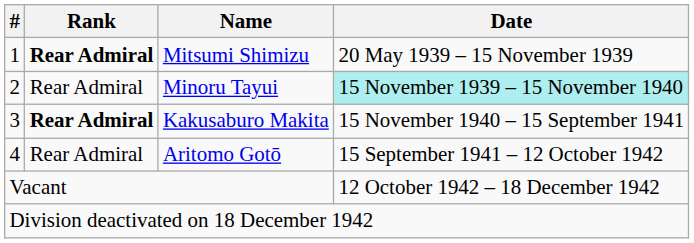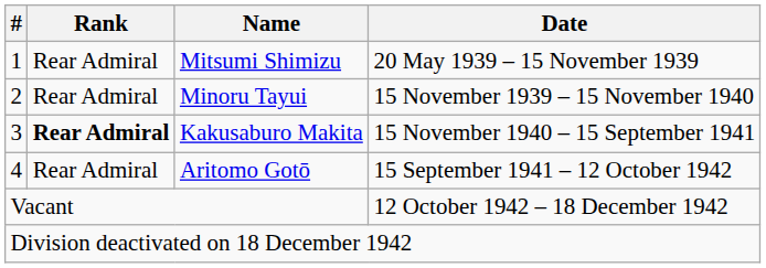Mitsumi Shimizu | Rank: bold -> normal
Minoru Tayui | Date: paleturquoise background -> no background
